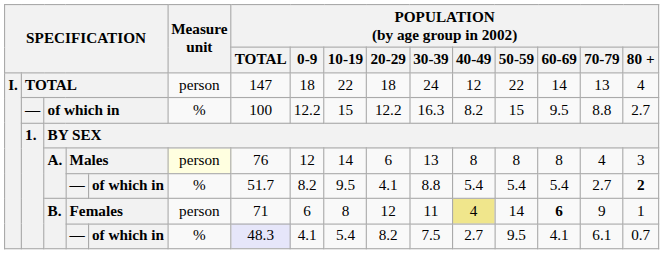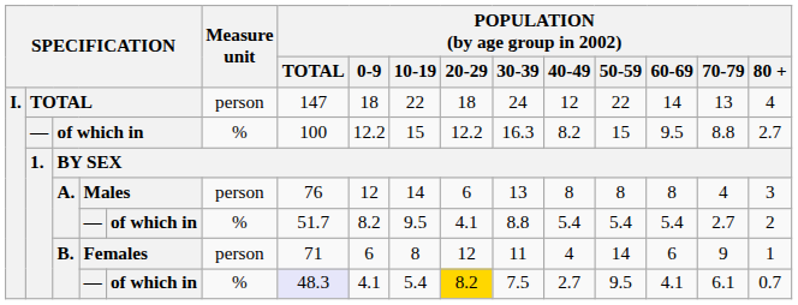Males | Measure unit: lightyellow background -> no background
A. / — | POPULATION (by age group in 2002) / 80 +: bold -> normal
Females | POPULATION (by age group in 2002) / 40-49: khaki background -> no background
Females | POPULATION (by age group in 2002) / 60-69: bold -> normal
B. / — | POPULATION (by age group in 2002) / 20-29: no background -> gold background
